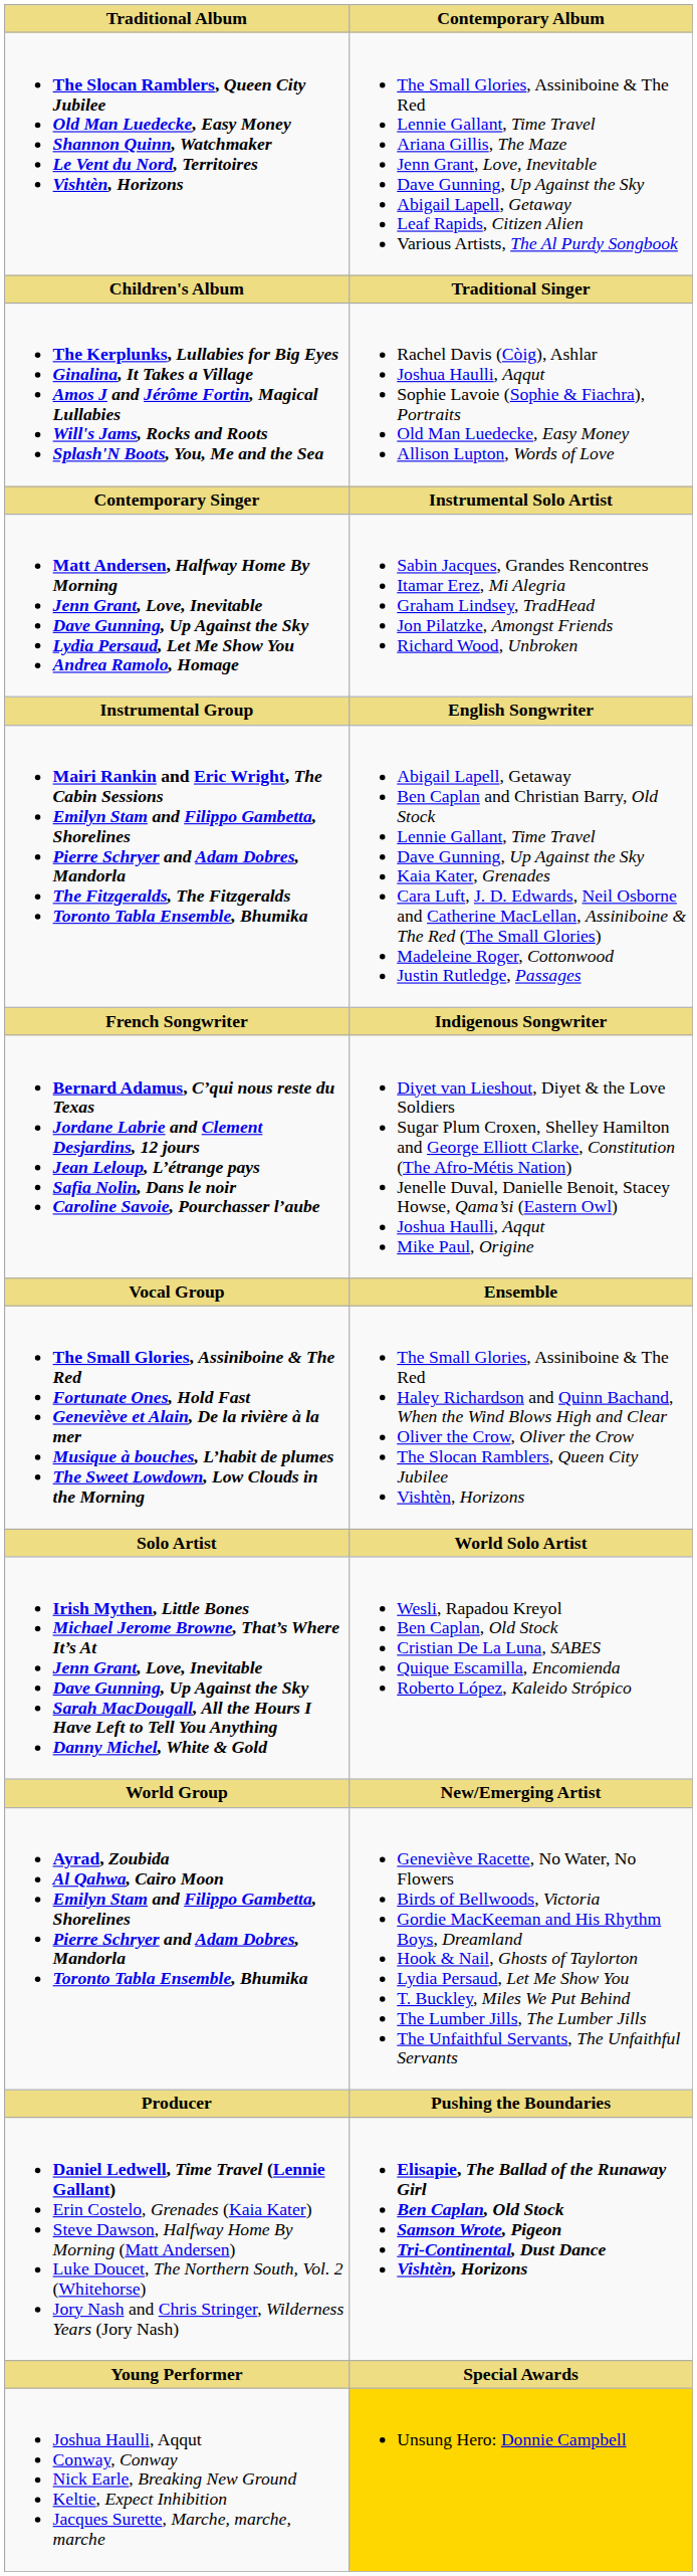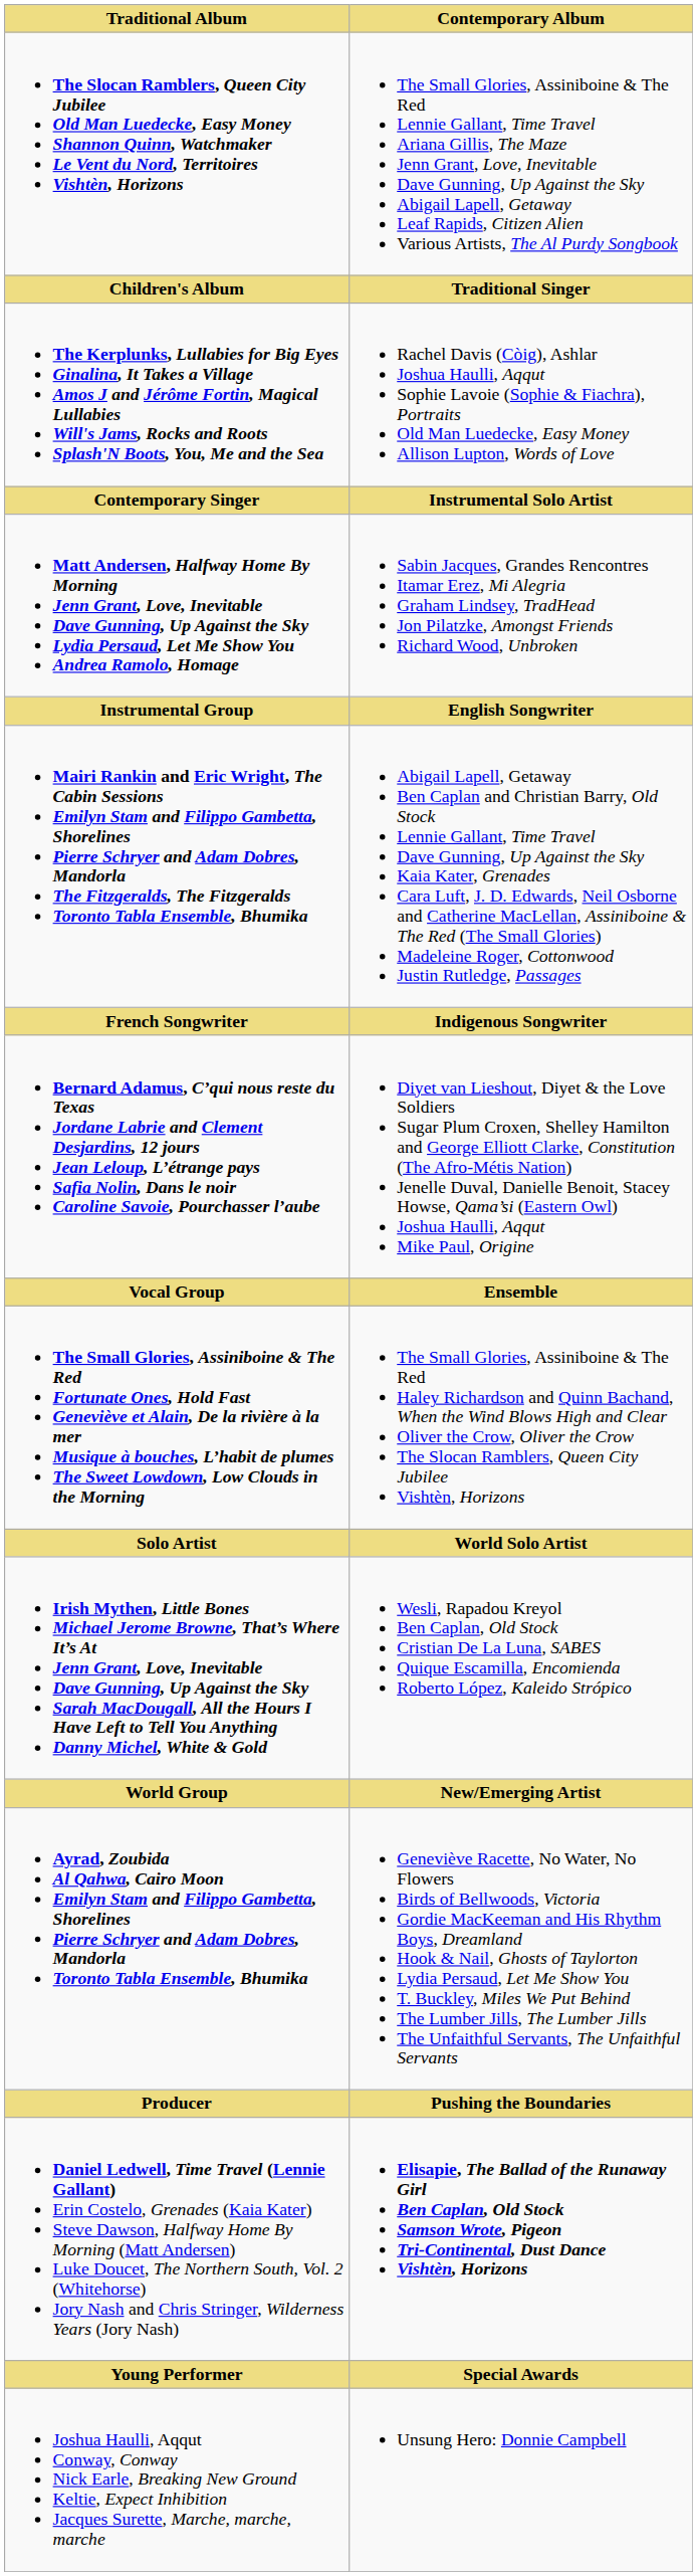row 20 | Contemporary Album: gold background -> no background
